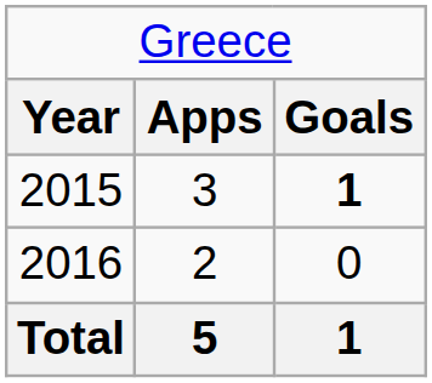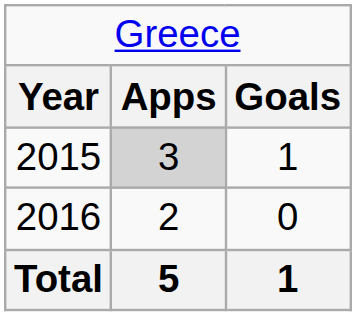2015 | column 2: no background -> lightgrey background
2015 | column 3: bold -> normal
